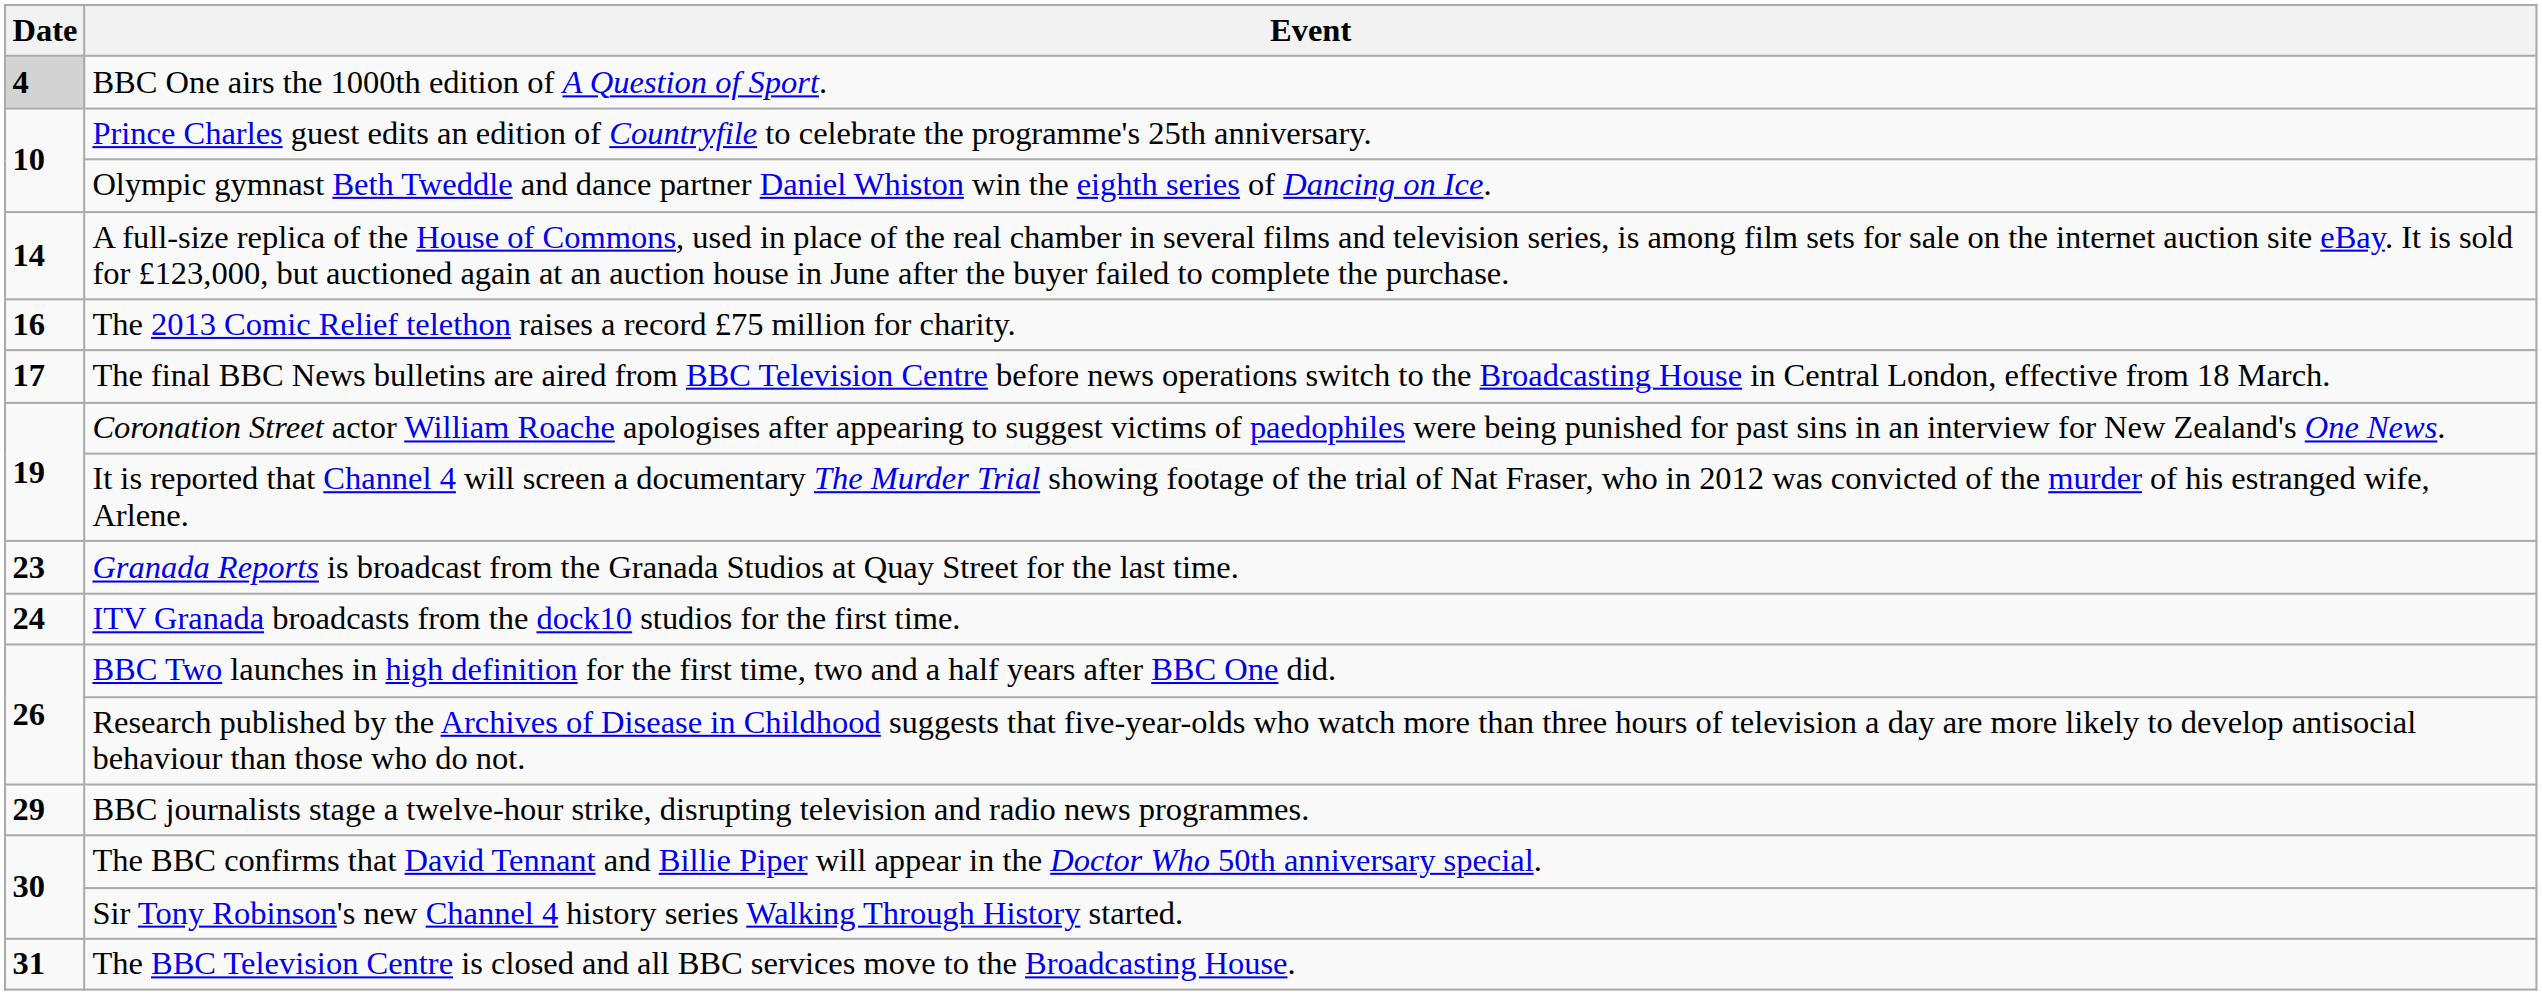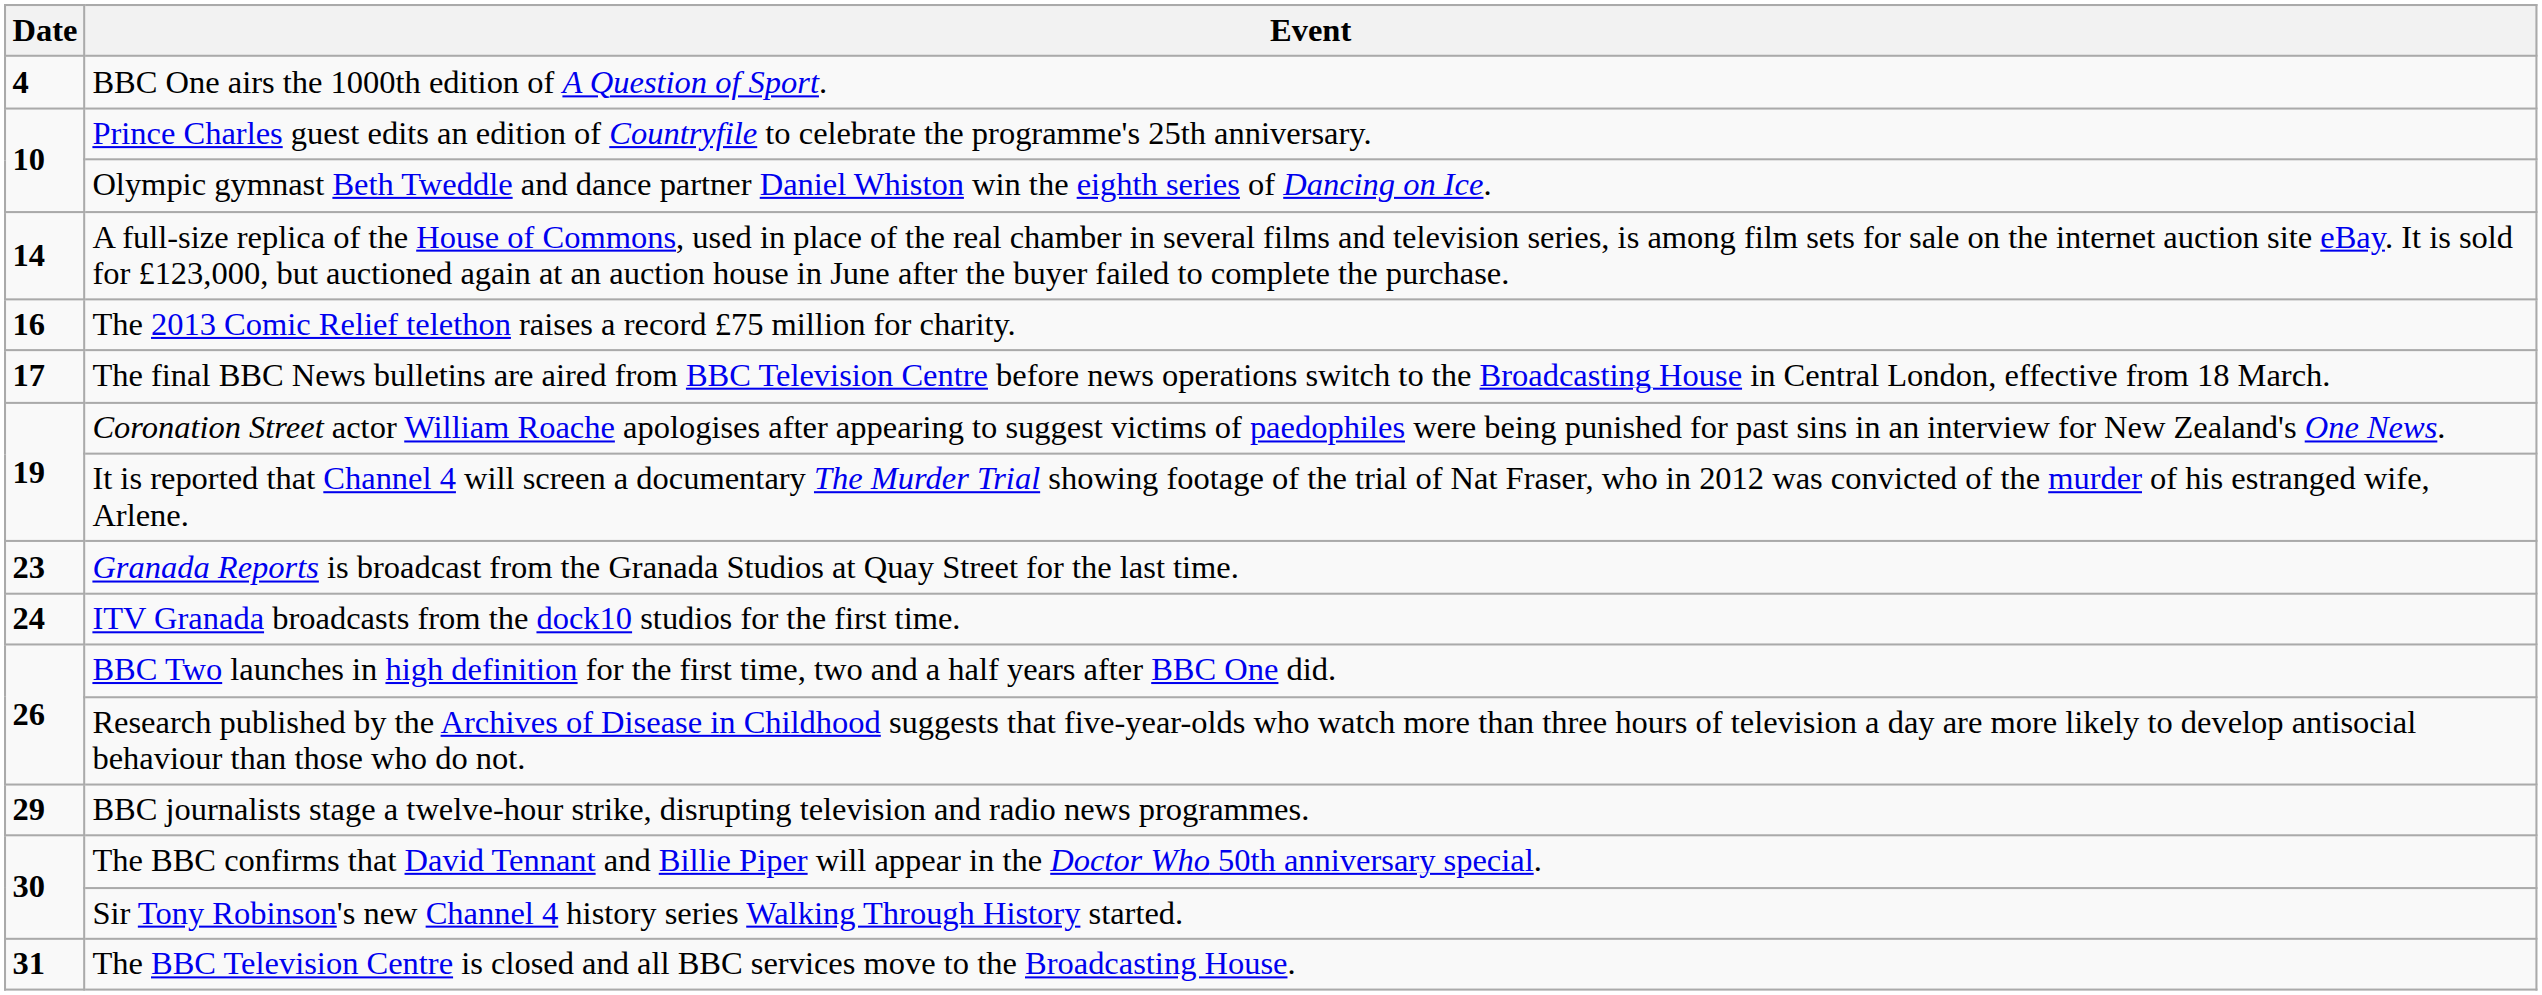BBC One airs the 1000th edition of A Question of Sport. | Date: lightgrey background -> no background
